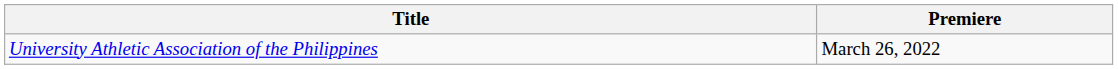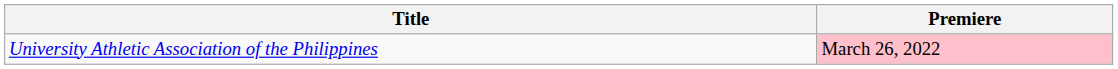University Athletic Association of the Philippines | Premiere: no background -> pink background
